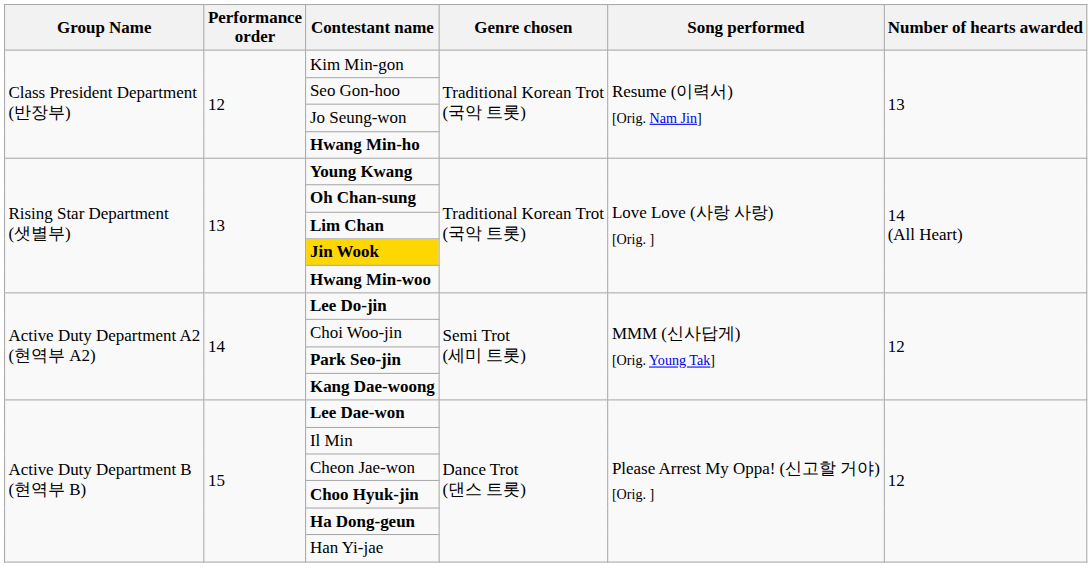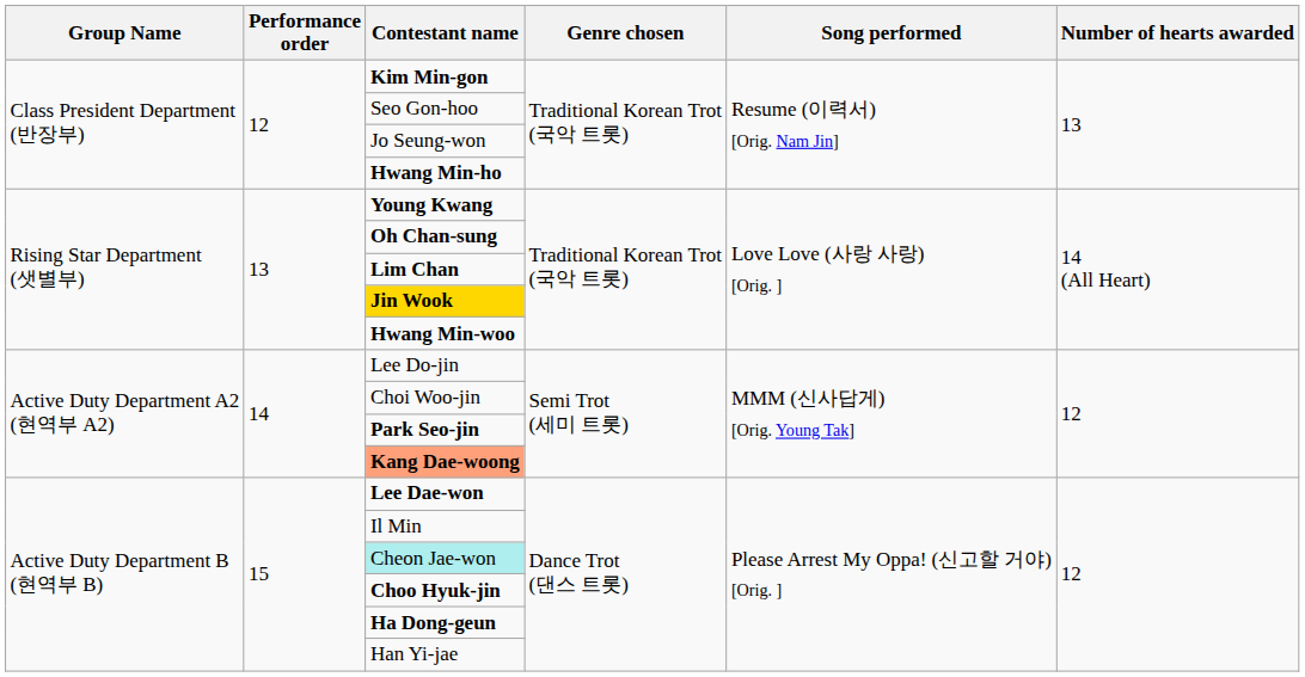Kim Min-gon | Contestant name: normal -> bold
Lee Do-jin | Contestant name: bold -> normal
Kang Dae-woong | Contestant name: no background -> lightsalmon background
Cheon Jae-won | Contestant name: no background -> paleturquoise background
